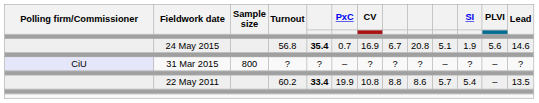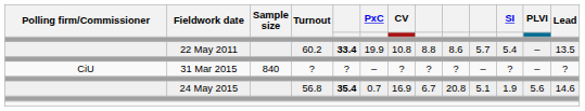rows swapped: 24 May 2015 <-> 22 May 2011
31 Mar 2015 | Polling firm/Commissioner: lavender background -> no background
31 Mar 2015 | Sample size: 800 -> 840
